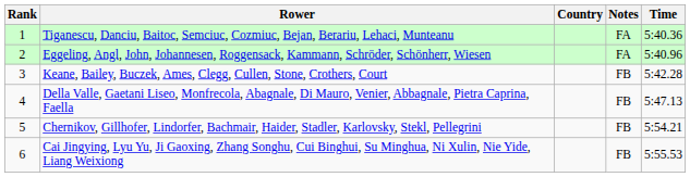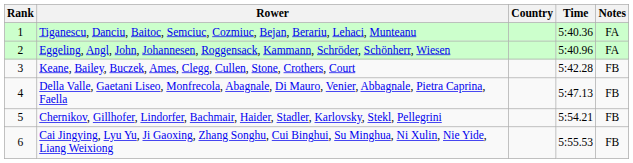columns swapped: Time <-> Notes
